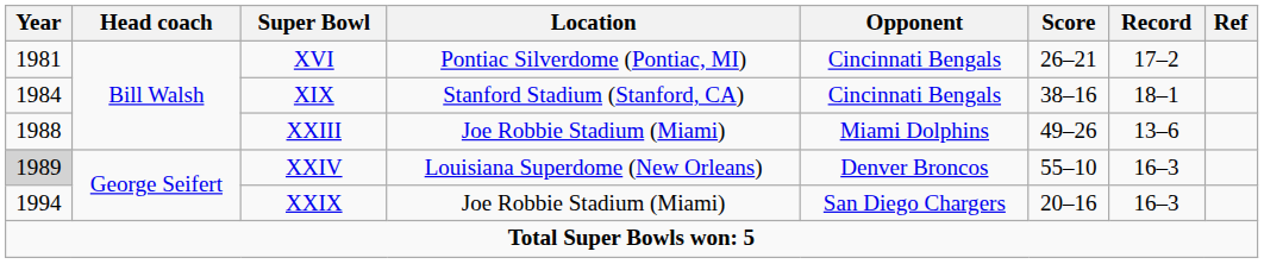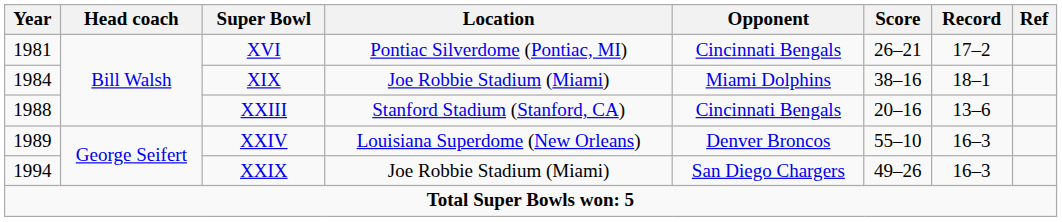XIX | Location: Stanford Stadium (Stanford, CA) -> Joe Robbie Stadium (Miami)
XIX | Opponent: Cincinnati Bengals -> Miami Dolphins
XXIII | Location: Joe Robbie Stadium (Miami) -> Stanford Stadium (Stanford, CA)
XXIII | Opponent: Miami Dolphins -> Cincinnati Bengals
XXIII | Score: 49–26 -> 20–16
XXIV | Year: lightgrey background -> no background
XXIX | Score: 20–16 -> 49–26
